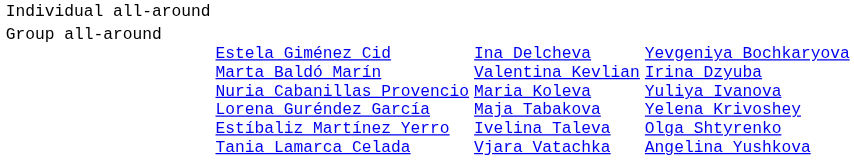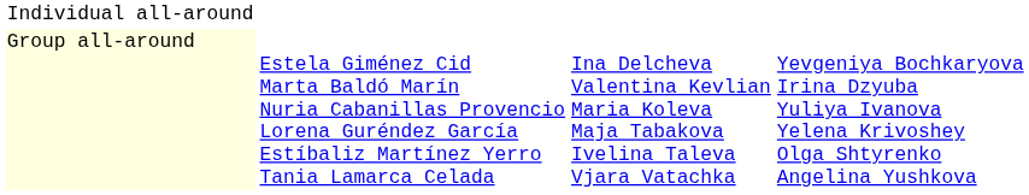row 2 | column 1: no background -> lightyellow background
